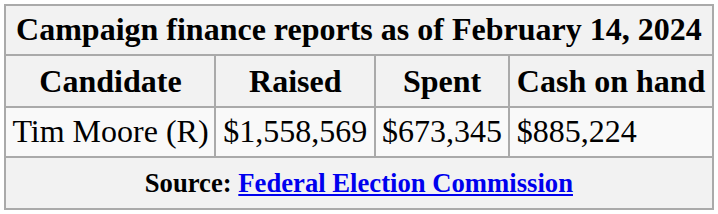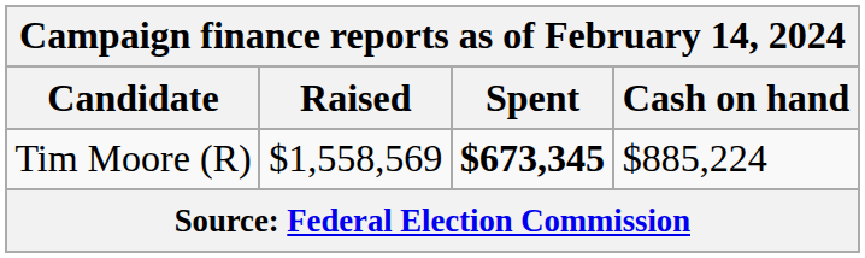Tim Moore (R) | Spent: normal -> bold
